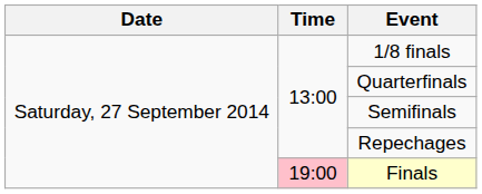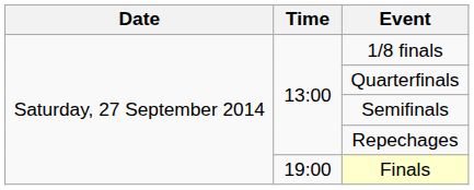Finals | Time: pink background -> no background
